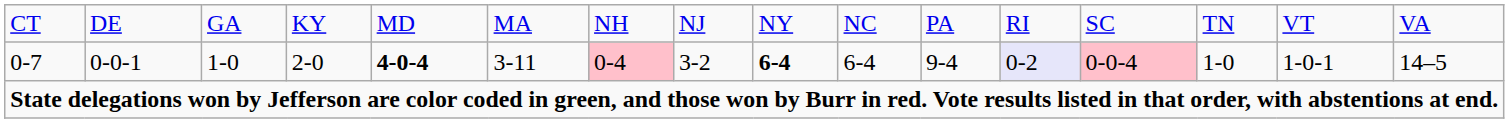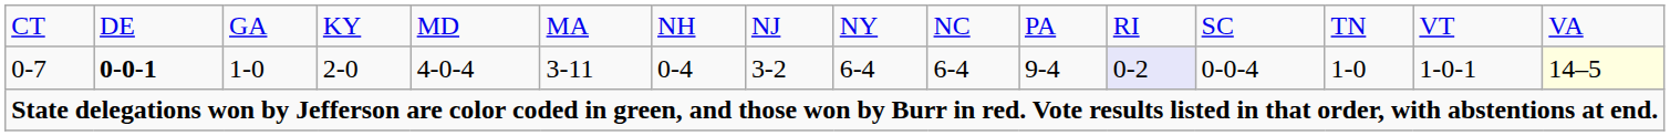0-7 | column 2: normal -> bold
0-7 | column 5: bold -> normal
0-7 | column 7: pink background -> no background
0-7 | column 9: bold -> normal
0-7 | column 13: pink background -> no background
0-7 | column 16: no background -> lightyellow background
